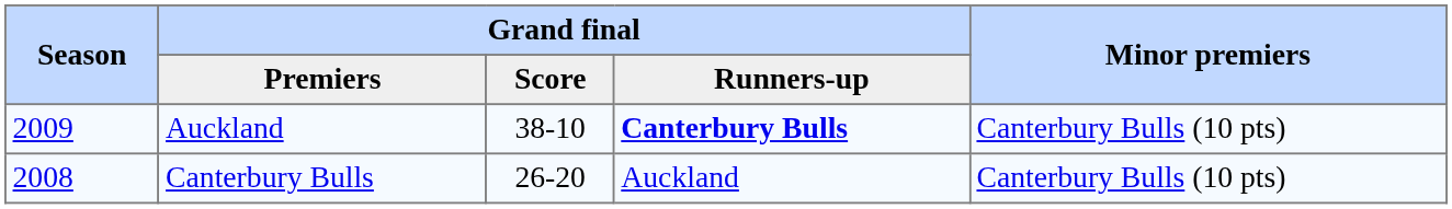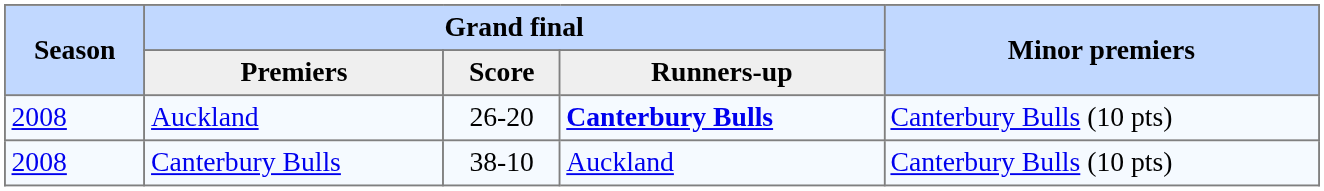row 3 | Season: 2009 -> 2008
row 3 | Grand final / Score: 38-10 -> 26-20
row 4 | Grand final / Score: 26-20 -> 38-10
